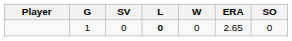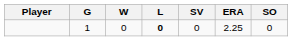columns swapped: W <-> SV
row 2 | ERA: 2.65 -> 2.25
